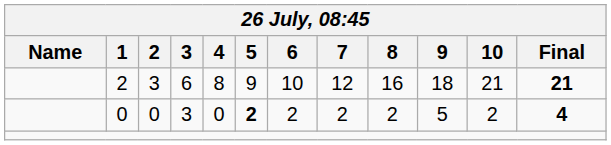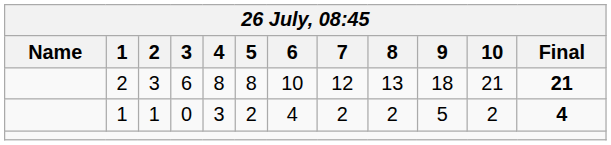row 3 | 5: 9 -> 8
row 3 | 8: 16 -> 13
row 4 | 1: 0 -> 1
row 4 | 2: 0 -> 1
row 4 | 3: 3 -> 0
row 4 | 4: 0 -> 3
row 4 | 5: bold -> normal
row 4 | 6: 2 -> 4
